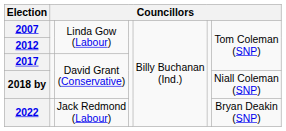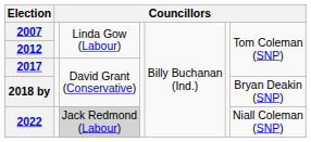2018 by | column 7: Niall Coleman (SNP) -> Bryan Deakin (SNP)
2022 | column 3: no background -> lightgrey background
2022 | column 7: Bryan Deakin (SNP) -> Niall Coleman (SNP)
